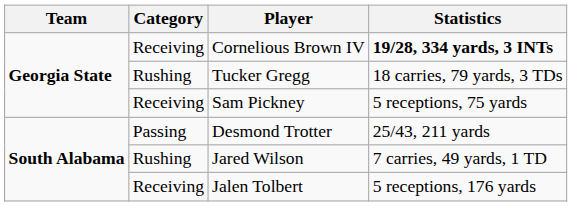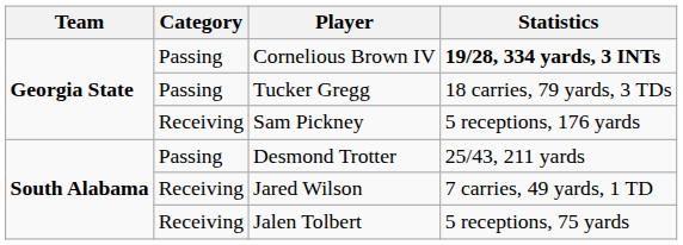Cornelious Brown IV | Category: Receiving -> Passing
Tucker Gregg | Category: Rushing -> Passing
Sam Pickney | Statistics: 5 receptions, 75 yards -> 5 receptions, 176 yards
Jared Wilson | Category: Rushing -> Receiving
Jalen Tolbert | Statistics: 5 receptions, 176 yards -> 5 receptions, 75 yards
